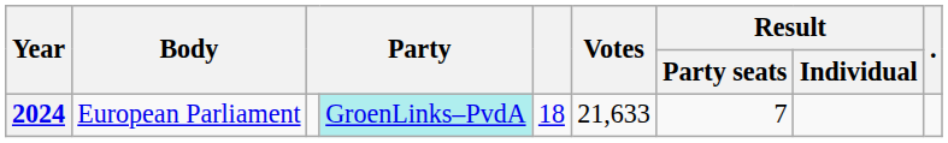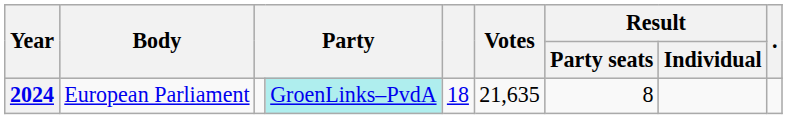2024 | Votes: 21,633 -> 21,635
2024 | Result / Party seats: 7 -> 8
